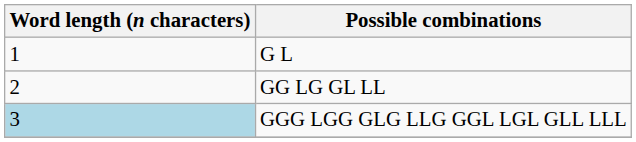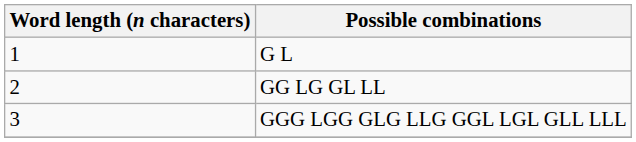GGG LGG GLG LLG GGL LGL GLL LLL | Word length (n characters): lightblue background -> no background
